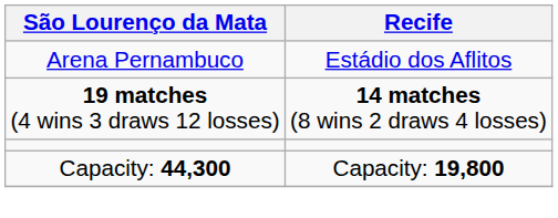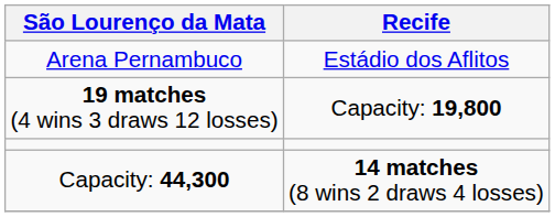row 3 | Recife: 14 matches (8 wins 2 draws 4 losses) -> Capacity: 19,800
row 5 | Recife: Capacity: 19,800 -> 14 matches (8 wins 2 draws 4 losses)
